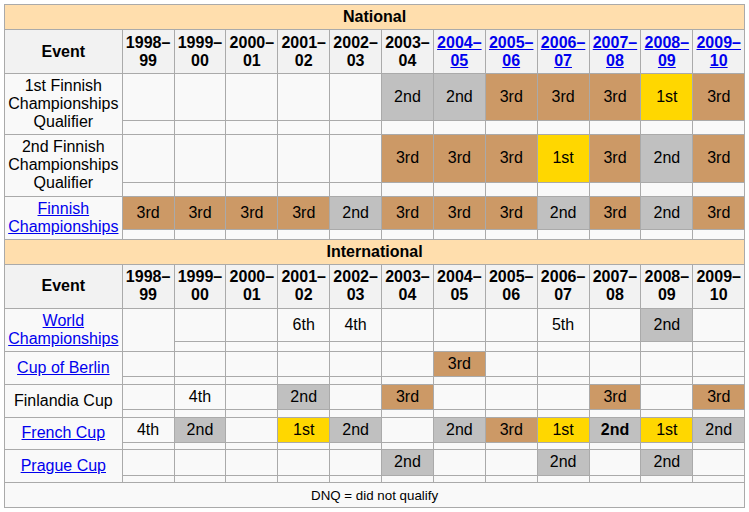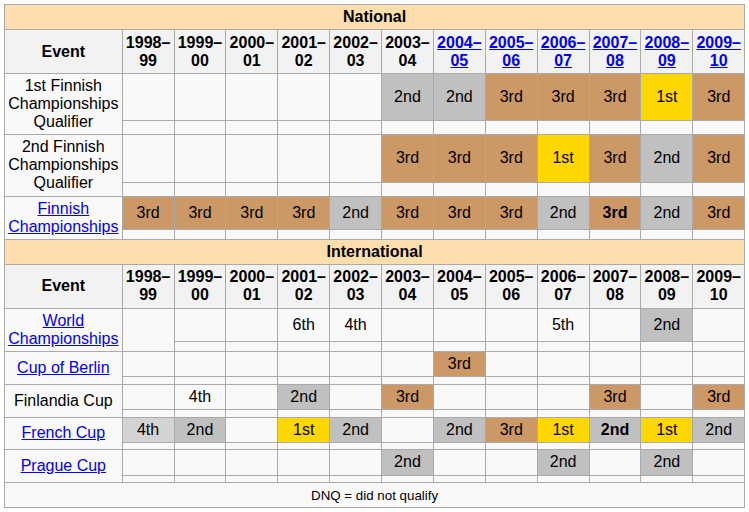Finnish Championships / 3rd | 2007–08: normal -> bold
French Cup / 2nd | 1998–99: no background -> lightgrey background
